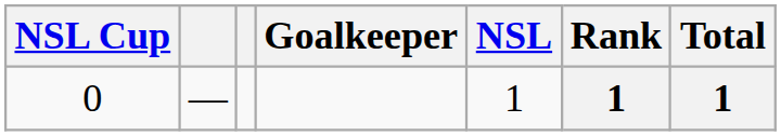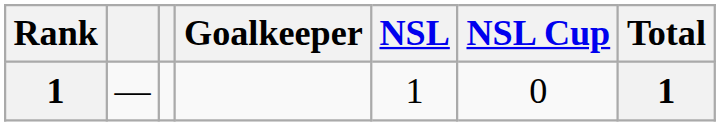columns swapped: Rank <-> NSL Cup
